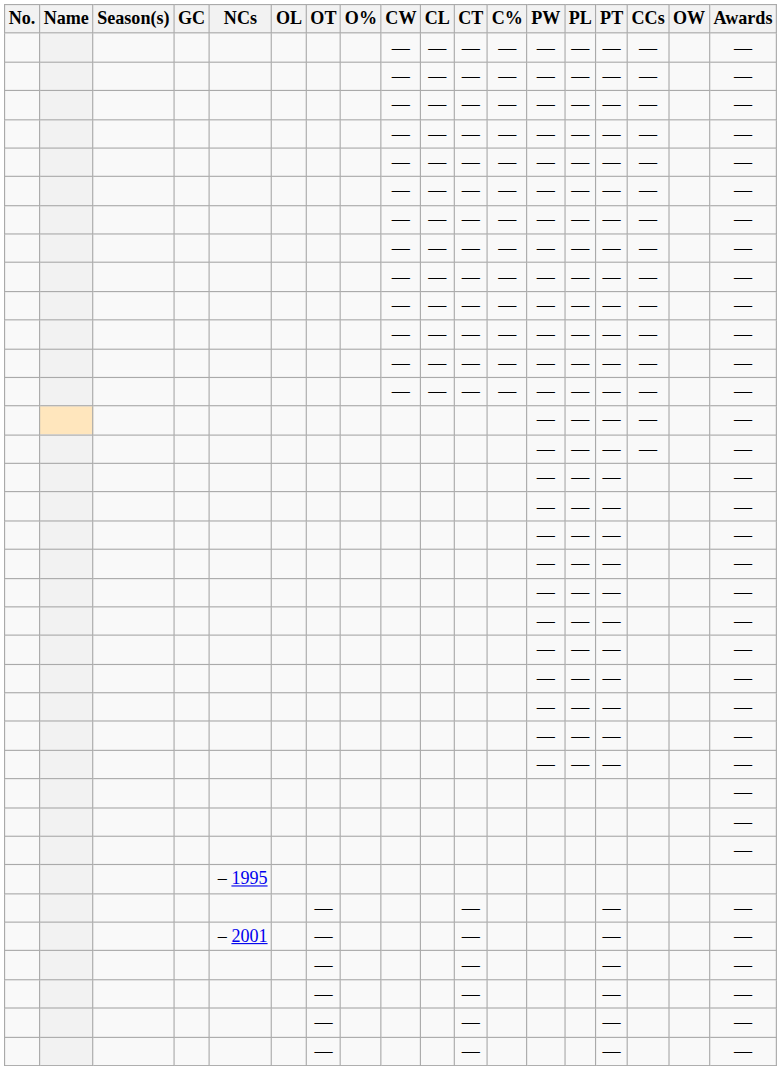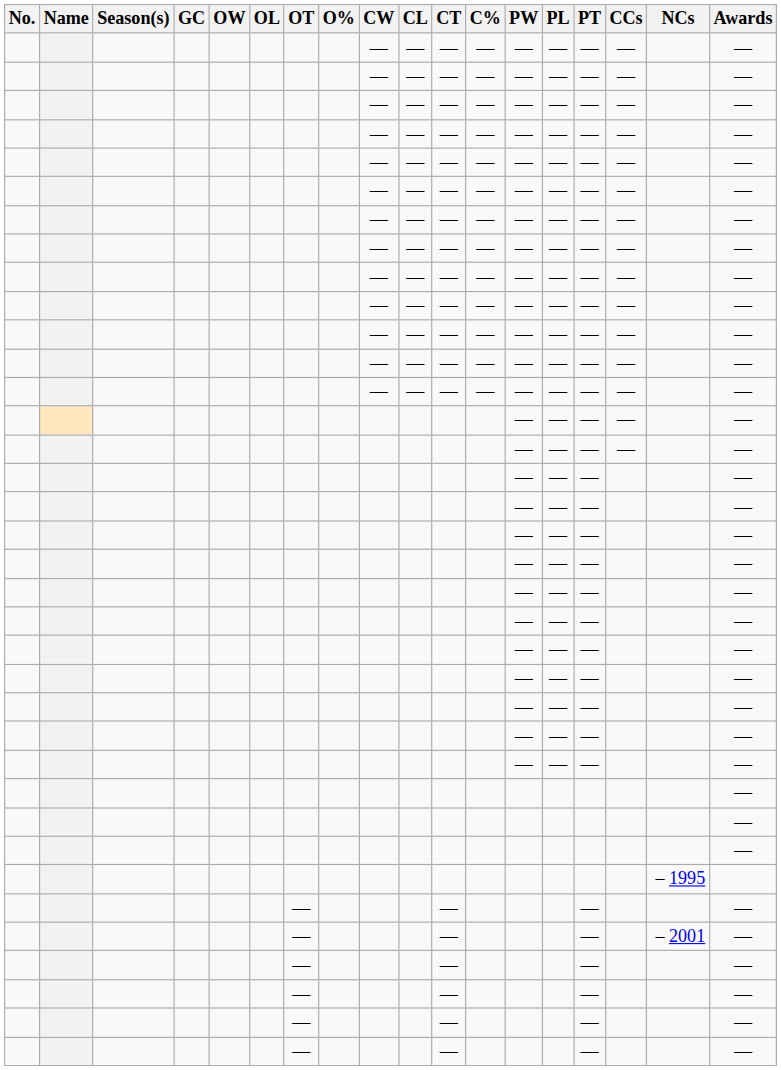columns swapped: OW <-> NCs
